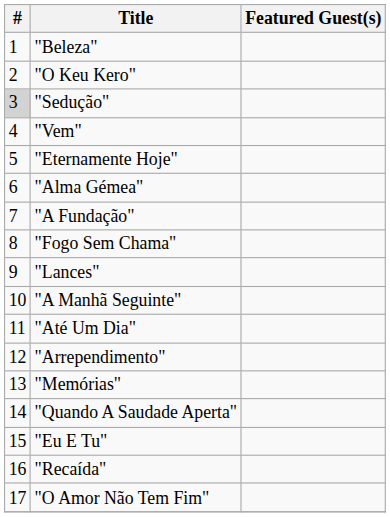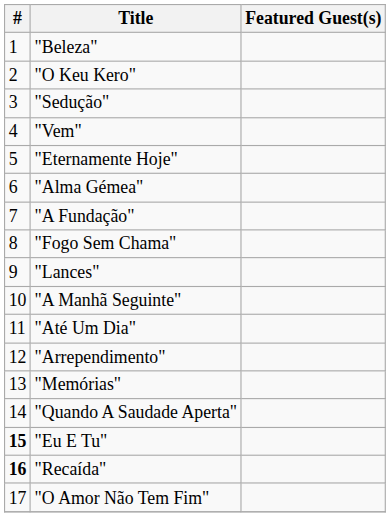"Sedução" | #: lightgrey background -> no background
"Eu E Tu" | #: normal -> bold
"Recaída" | #: normal -> bold
